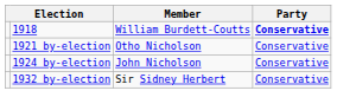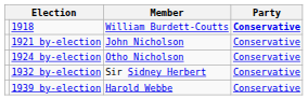1921 by-election | Member: Otho Nicholson -> John Nicholson
1924 by-election | Member: John Nicholson -> Otho Nicholson
+ row: 1939 by-election | Harold Webbe | Conservative
